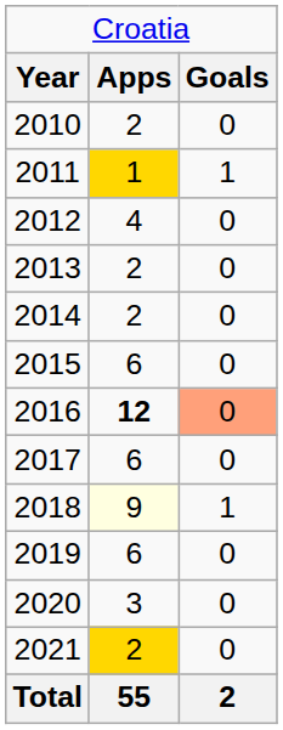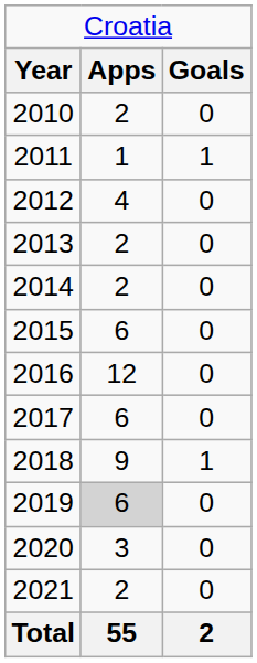2011 | column 2: gold background -> no background
2016 | column 2: bold -> normal
2016 | column 3: lightsalmon background -> no background
2018 | column 2: lightyellow background -> no background
2019 | column 2: no background -> lightgrey background
2021 | column 2: gold background -> no background
